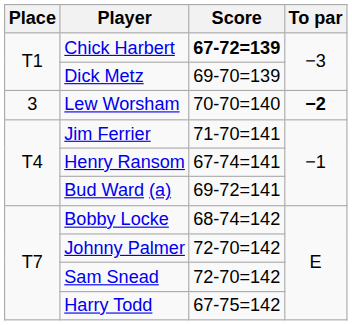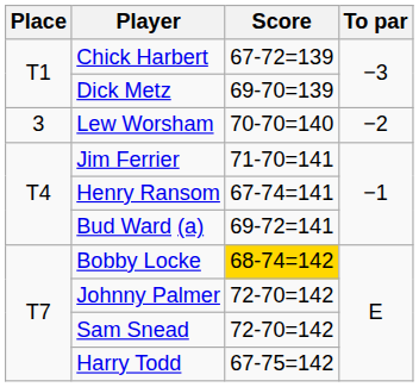Chick Harbert | Score: bold -> normal
Lew Worsham | To par: bold -> normal
Bobby Locke | Score: no background -> gold background
